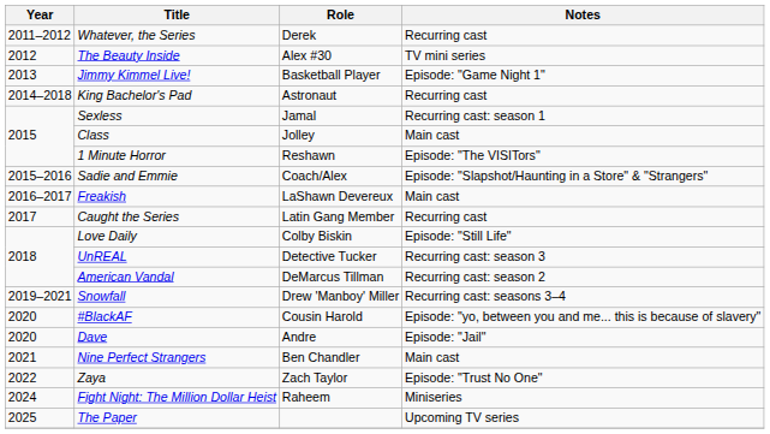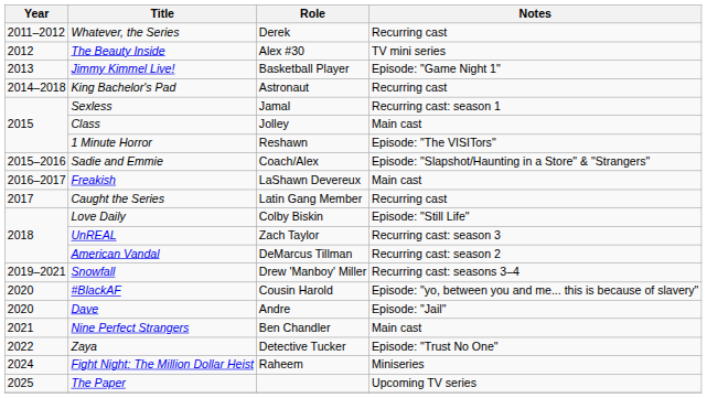UnREAL | Role: Detective Tucker -> Zach Taylor
Zaya | Role: Zach Taylor -> Detective Tucker
